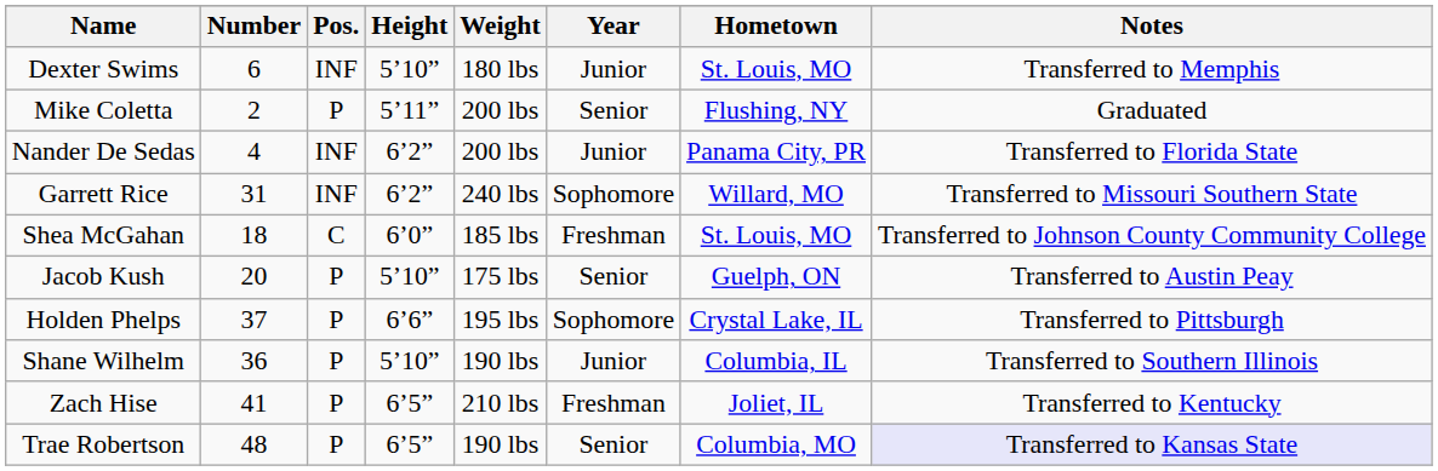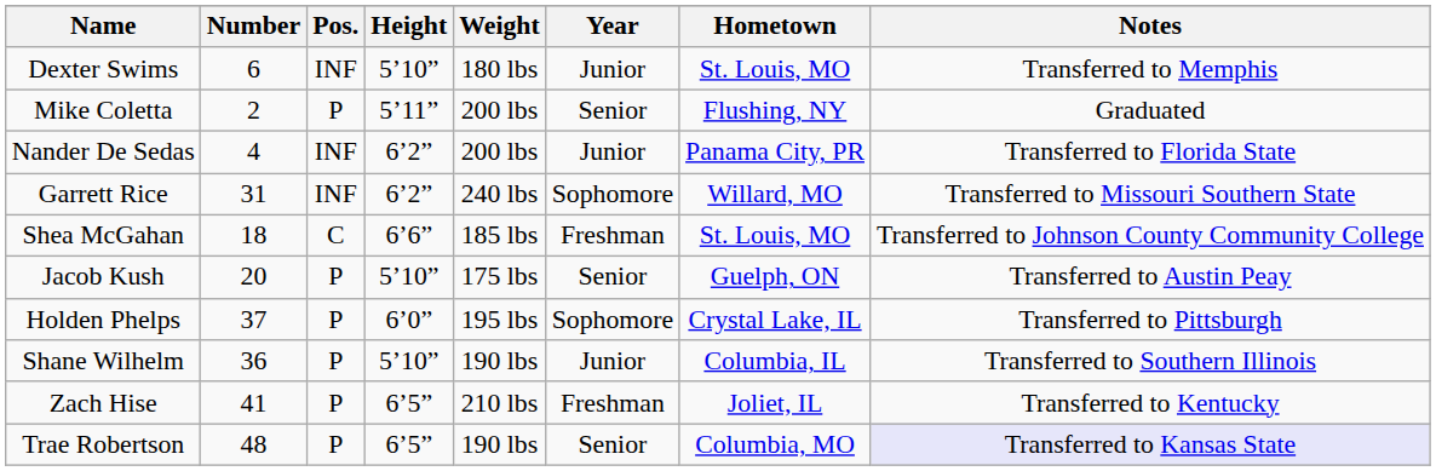Shea McGahan | Height: 6’0” -> 6’6”
Holden Phelps | Height: 6’6” -> 6’0”
